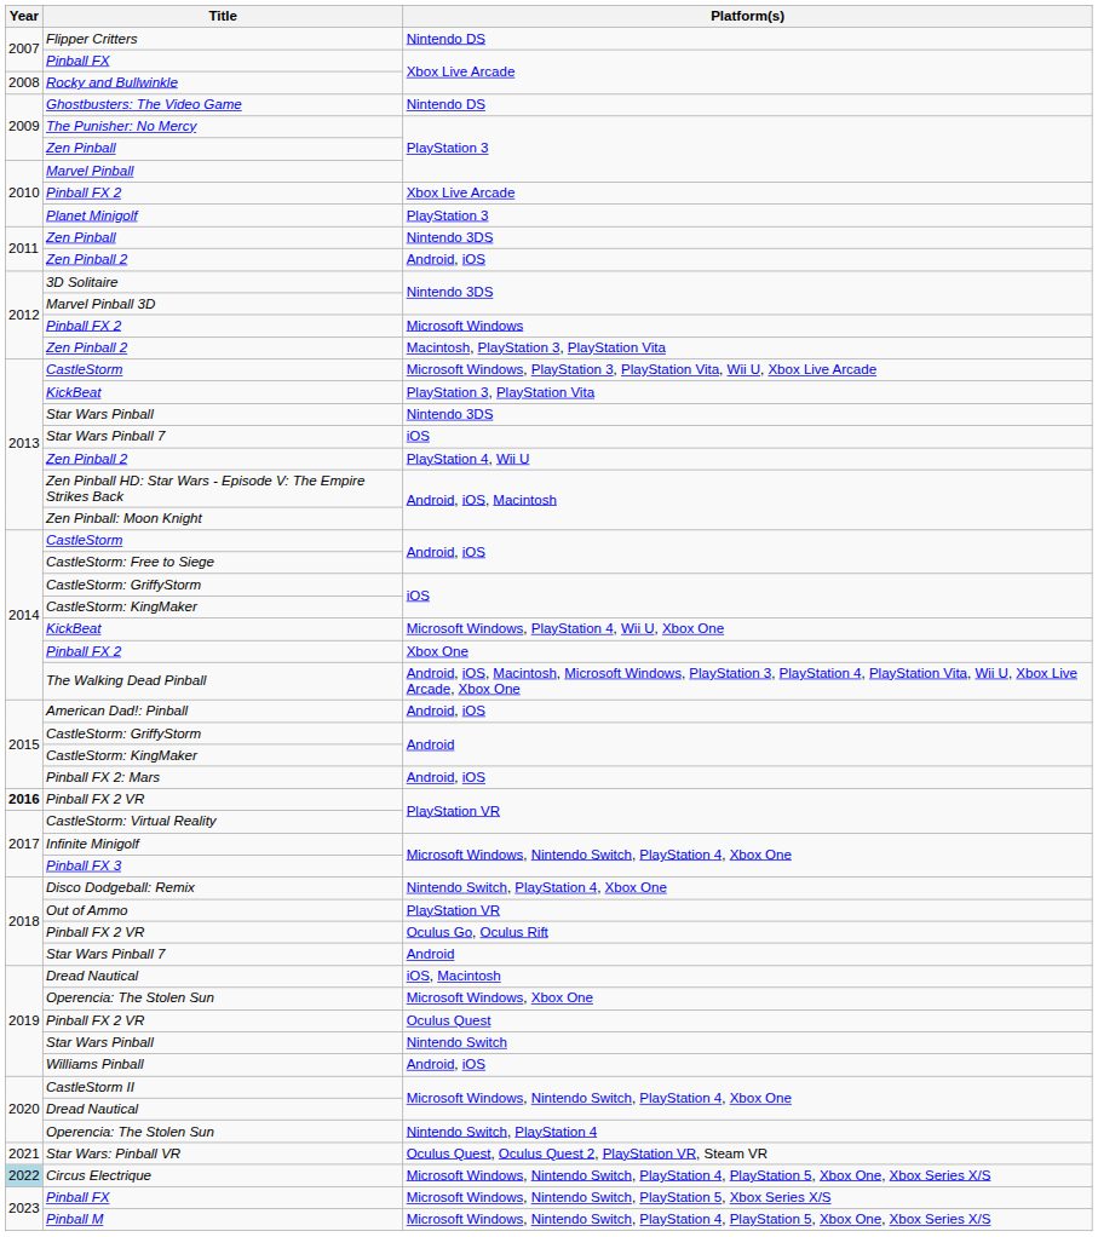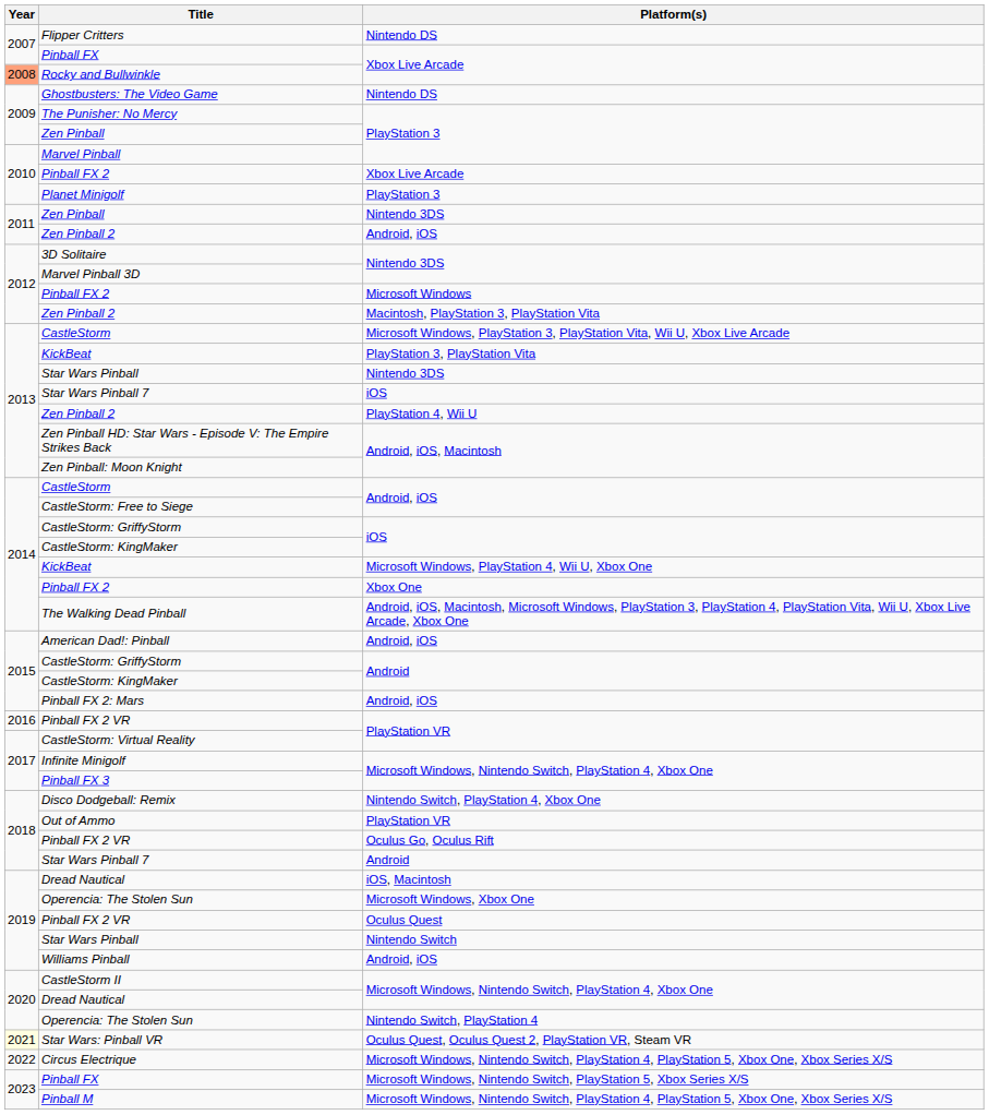Rocky and Bullwinkle | Year: no background -> lightsalmon background
Pinball FX 2 VR / PlayStation VR | Year: bold -> normal
Star Wars: Pinball VR | Year: no background -> lightyellow background
Circus Electrique | Year: lightblue background -> no background
